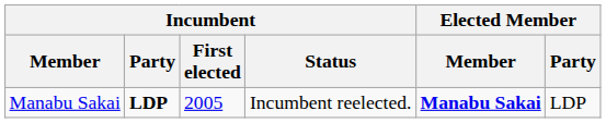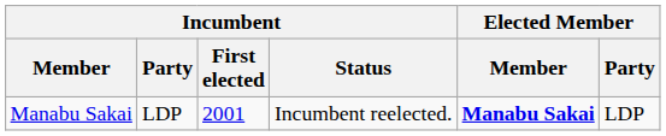row 3 | Incumbent / Party: bold -> normal
row 3 | Incumbent / First elected: 2005 -> 2001
